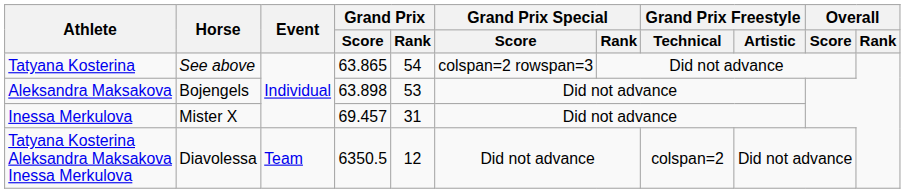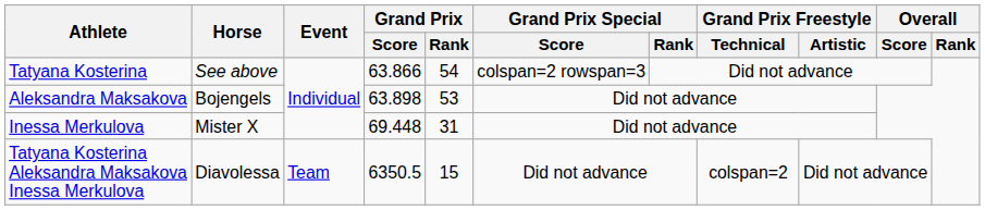Tatyana Kosterina | Grand Prix / Score: 63.865 -> 63.866
Inessa Merkulova | Grand Prix / Score: 69.457 -> 69.448
Tatyana Kosterina Aleksandra Maksakova Inessa Merkulova | Grand Prix / Rank: 12 -> 15
